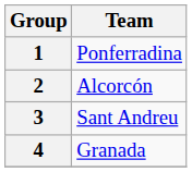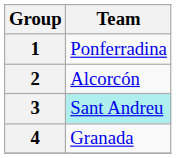3 | Team: no background -> paleturquoise background
